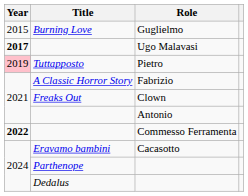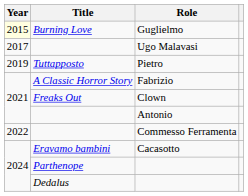Guglielmo | Year: no background -> lightyellow background
Ugo Malavasi | Year: bold -> normal
Pietro | Year: pink background -> no background
Commesso Ferramenta | Year: bold -> normal
